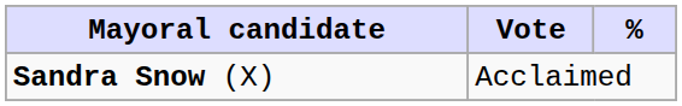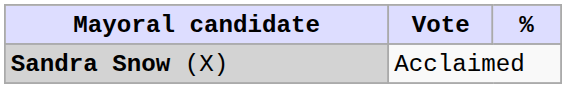Sandra Snow (X) | Mayoral candidate: no background -> lightgrey background
